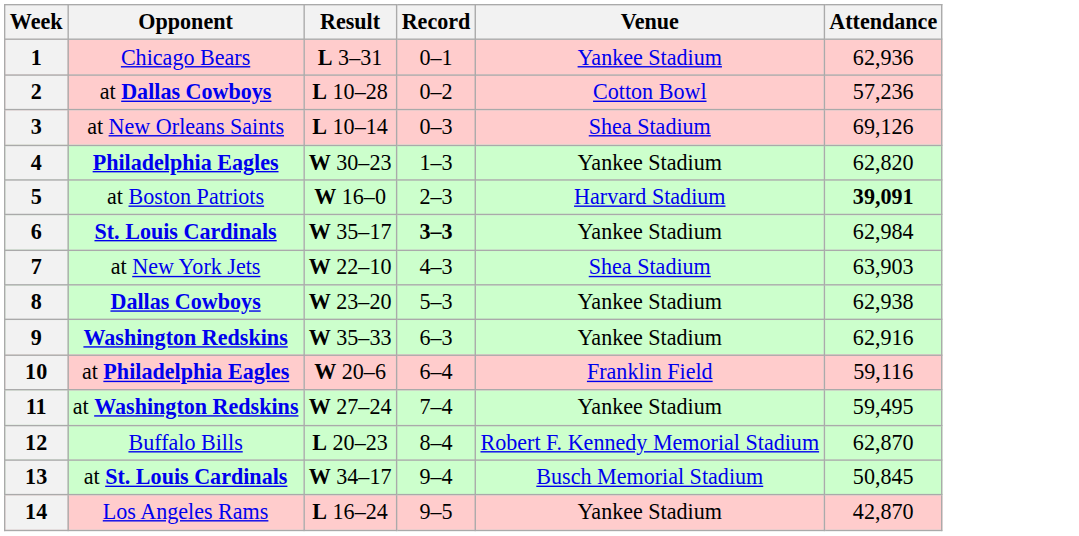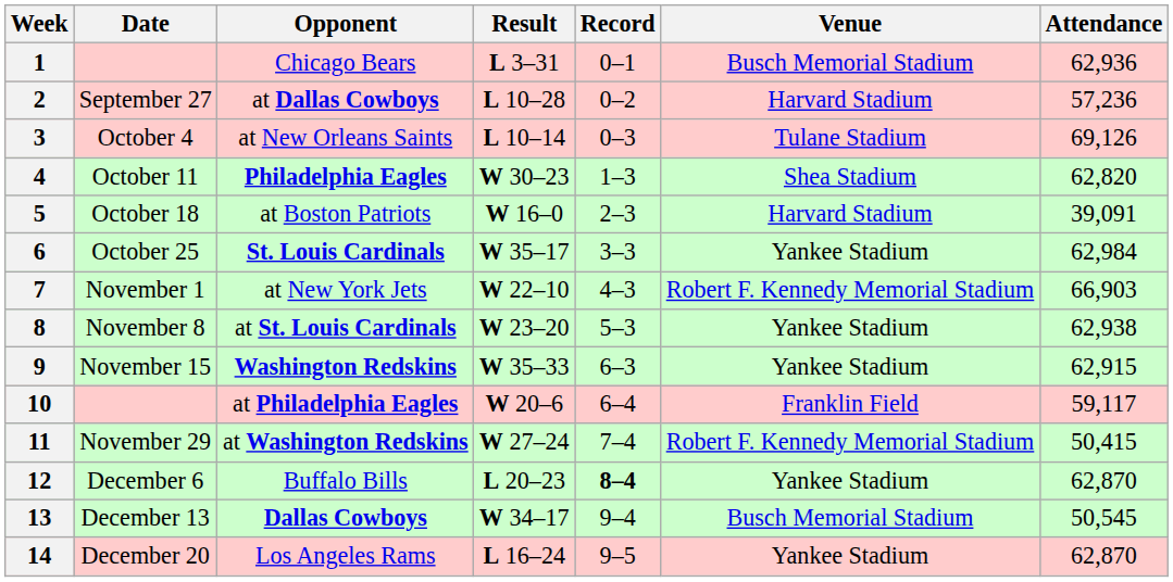+ column: Date | September 27 | October 4 | October 11 | October 18 | October 25 | November 1 | November 8 | November 15 | November 29 | December 6 | December 13 | December 20
1 | Venue: Yankee Stadium -> Busch Memorial Stadium
2 | Venue: Cotton Bowl -> Harvard Stadium
3 | Venue: Shea Stadium -> Tulane Stadium
4 | Venue: Yankee Stadium -> Shea Stadium
5 | Attendance: bold -> normal
6 | Record: bold -> normal
7 | Venue: Shea Stadium -> Robert F. Kennedy Memorial Stadium
7 | Attendance: 63,903 -> 66,903
8 | Opponent: Dallas Cowboys -> at St. Louis Cardinals
9 | Attendance: 62,916 -> 62,915
10 | Attendance: 59,116 -> 59,117
11 | Venue: Yankee Stadium -> Robert F. Kennedy Memorial Stadium
11 | Attendance: 59,495 -> 50,415
12 | Record: normal -> bold
12 | Venue: Robert F. Kennedy Memorial Stadium -> Yankee Stadium
13 | Opponent: at St. Louis Cardinals -> Dallas Cowboys
13 | Attendance: 50,845 -> 50,545
14 | Attendance: 42,870 -> 62,870
